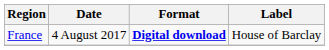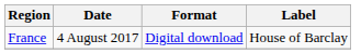France | Format: bold -> normal
